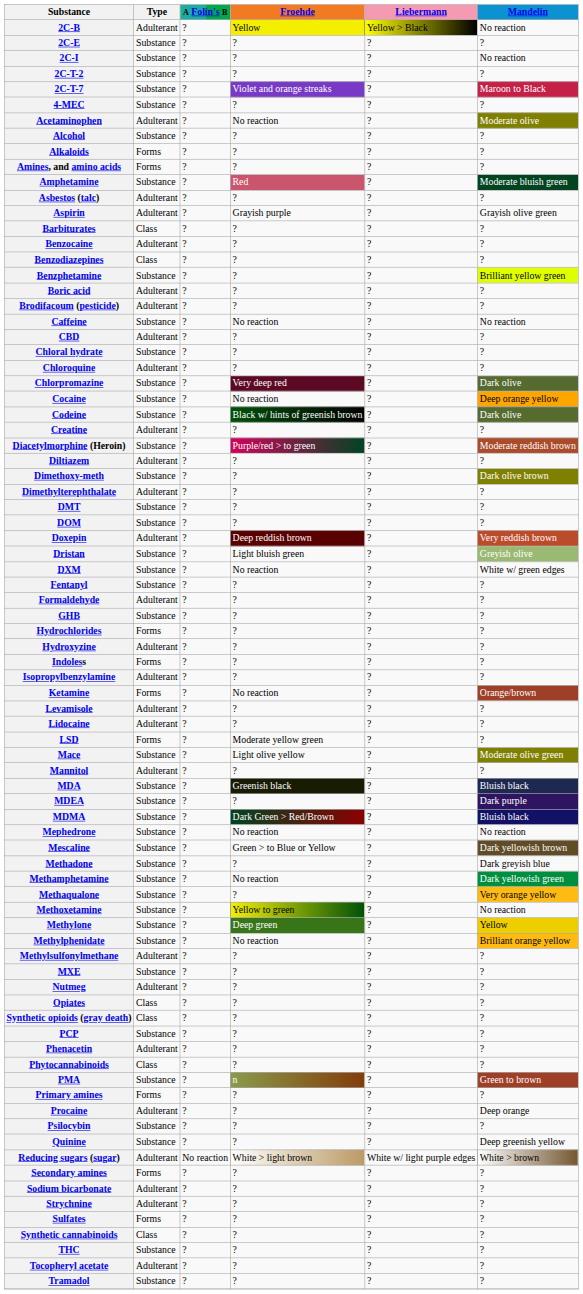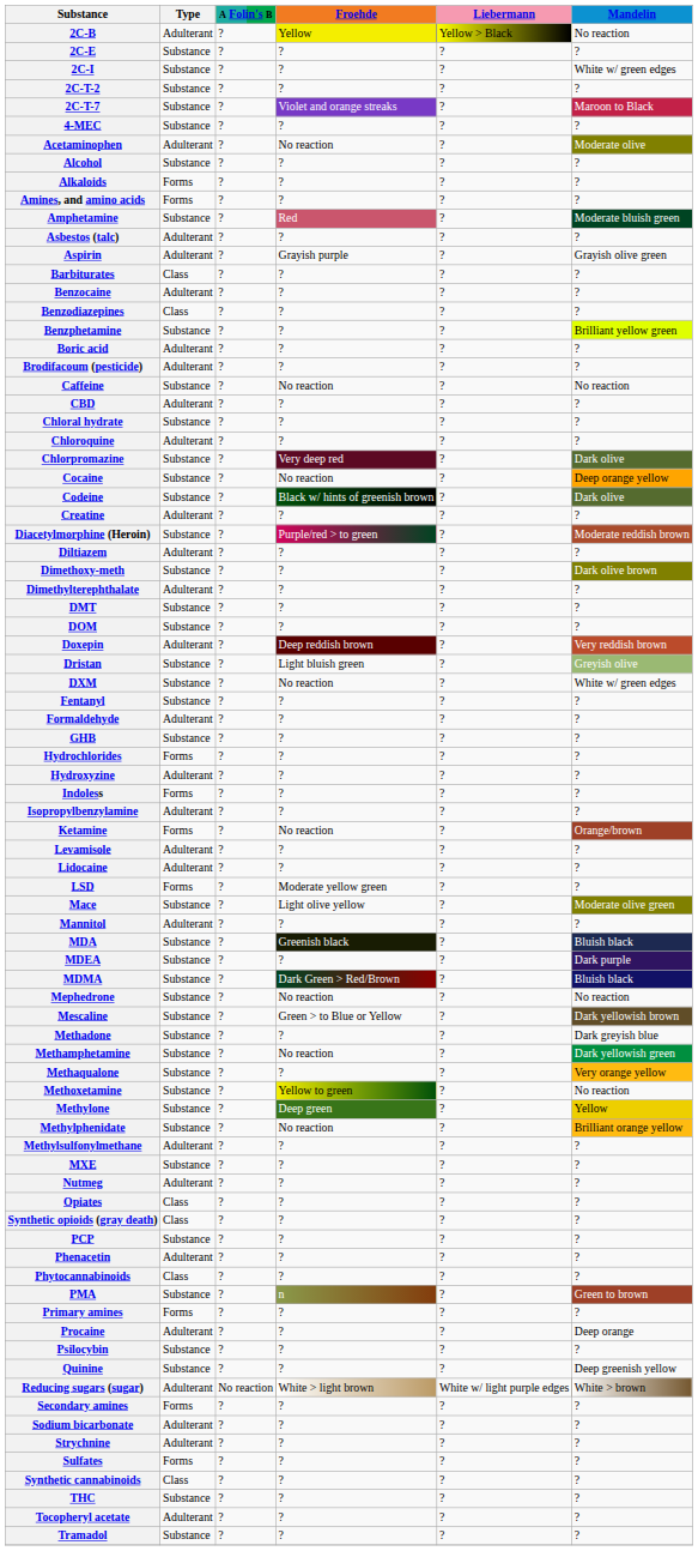2C-I | Mandelin: No reaction -> White w/ green edges
